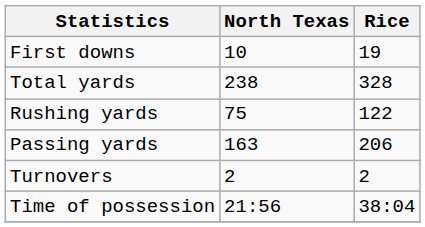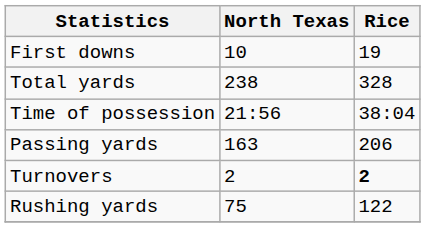rows swapped: Rushing yards <-> Time of possession
Turnovers | Rice: normal -> bold
